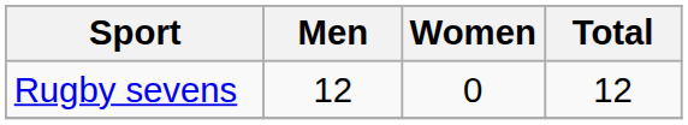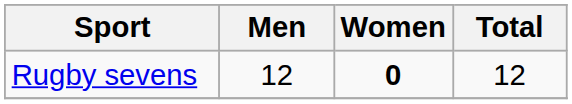Rugby sevens | Women: normal -> bold
